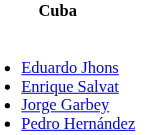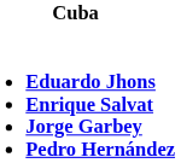row 2 | column 1: normal -> bold
